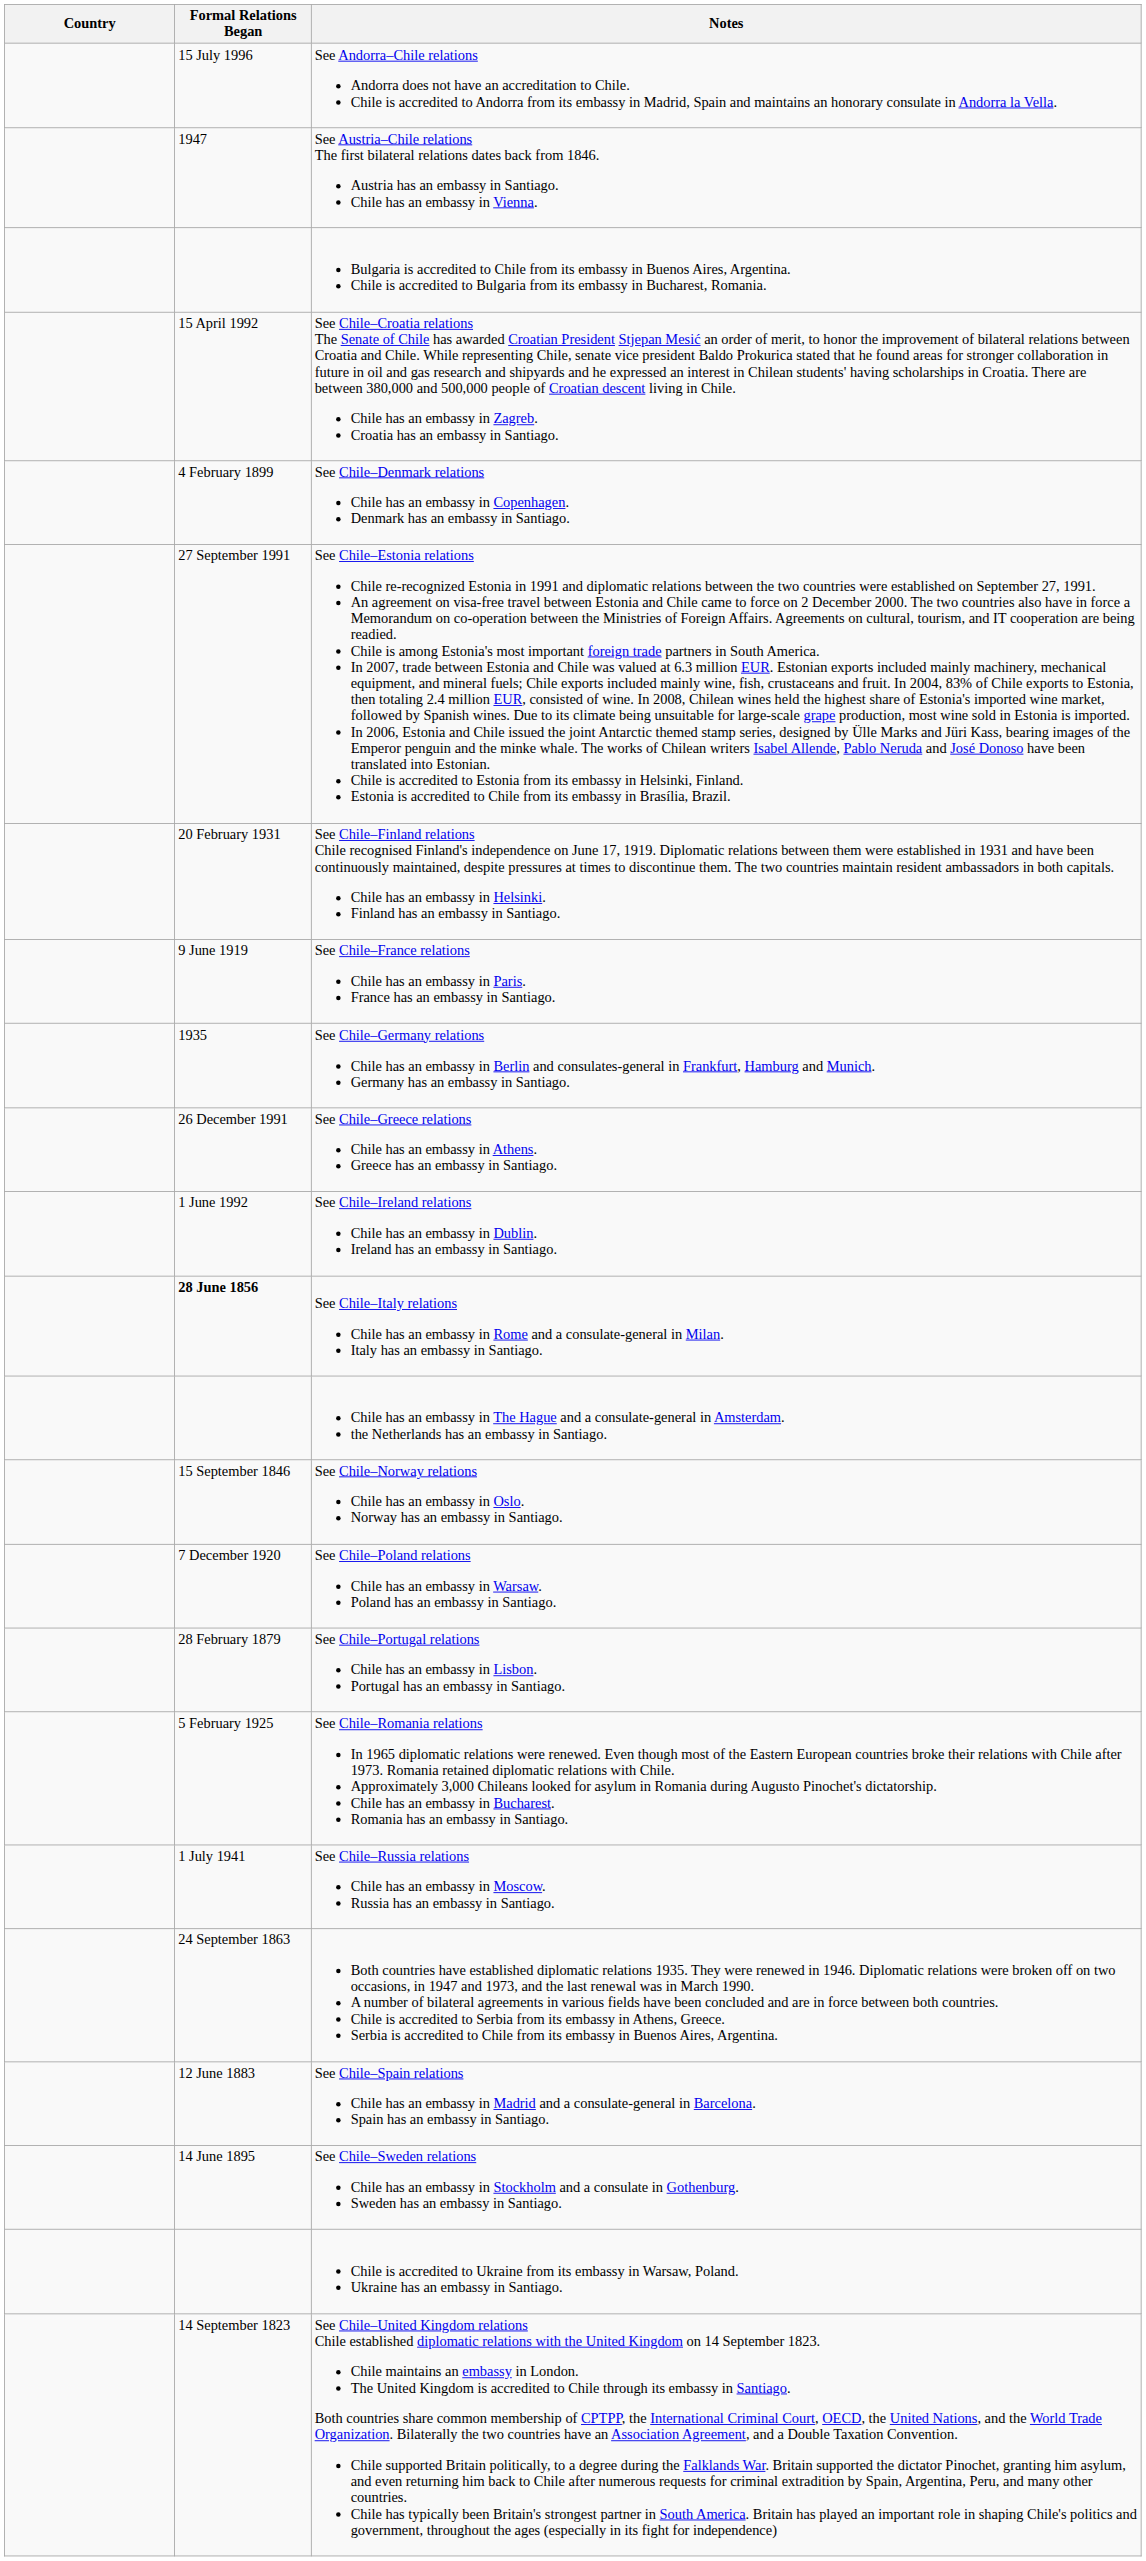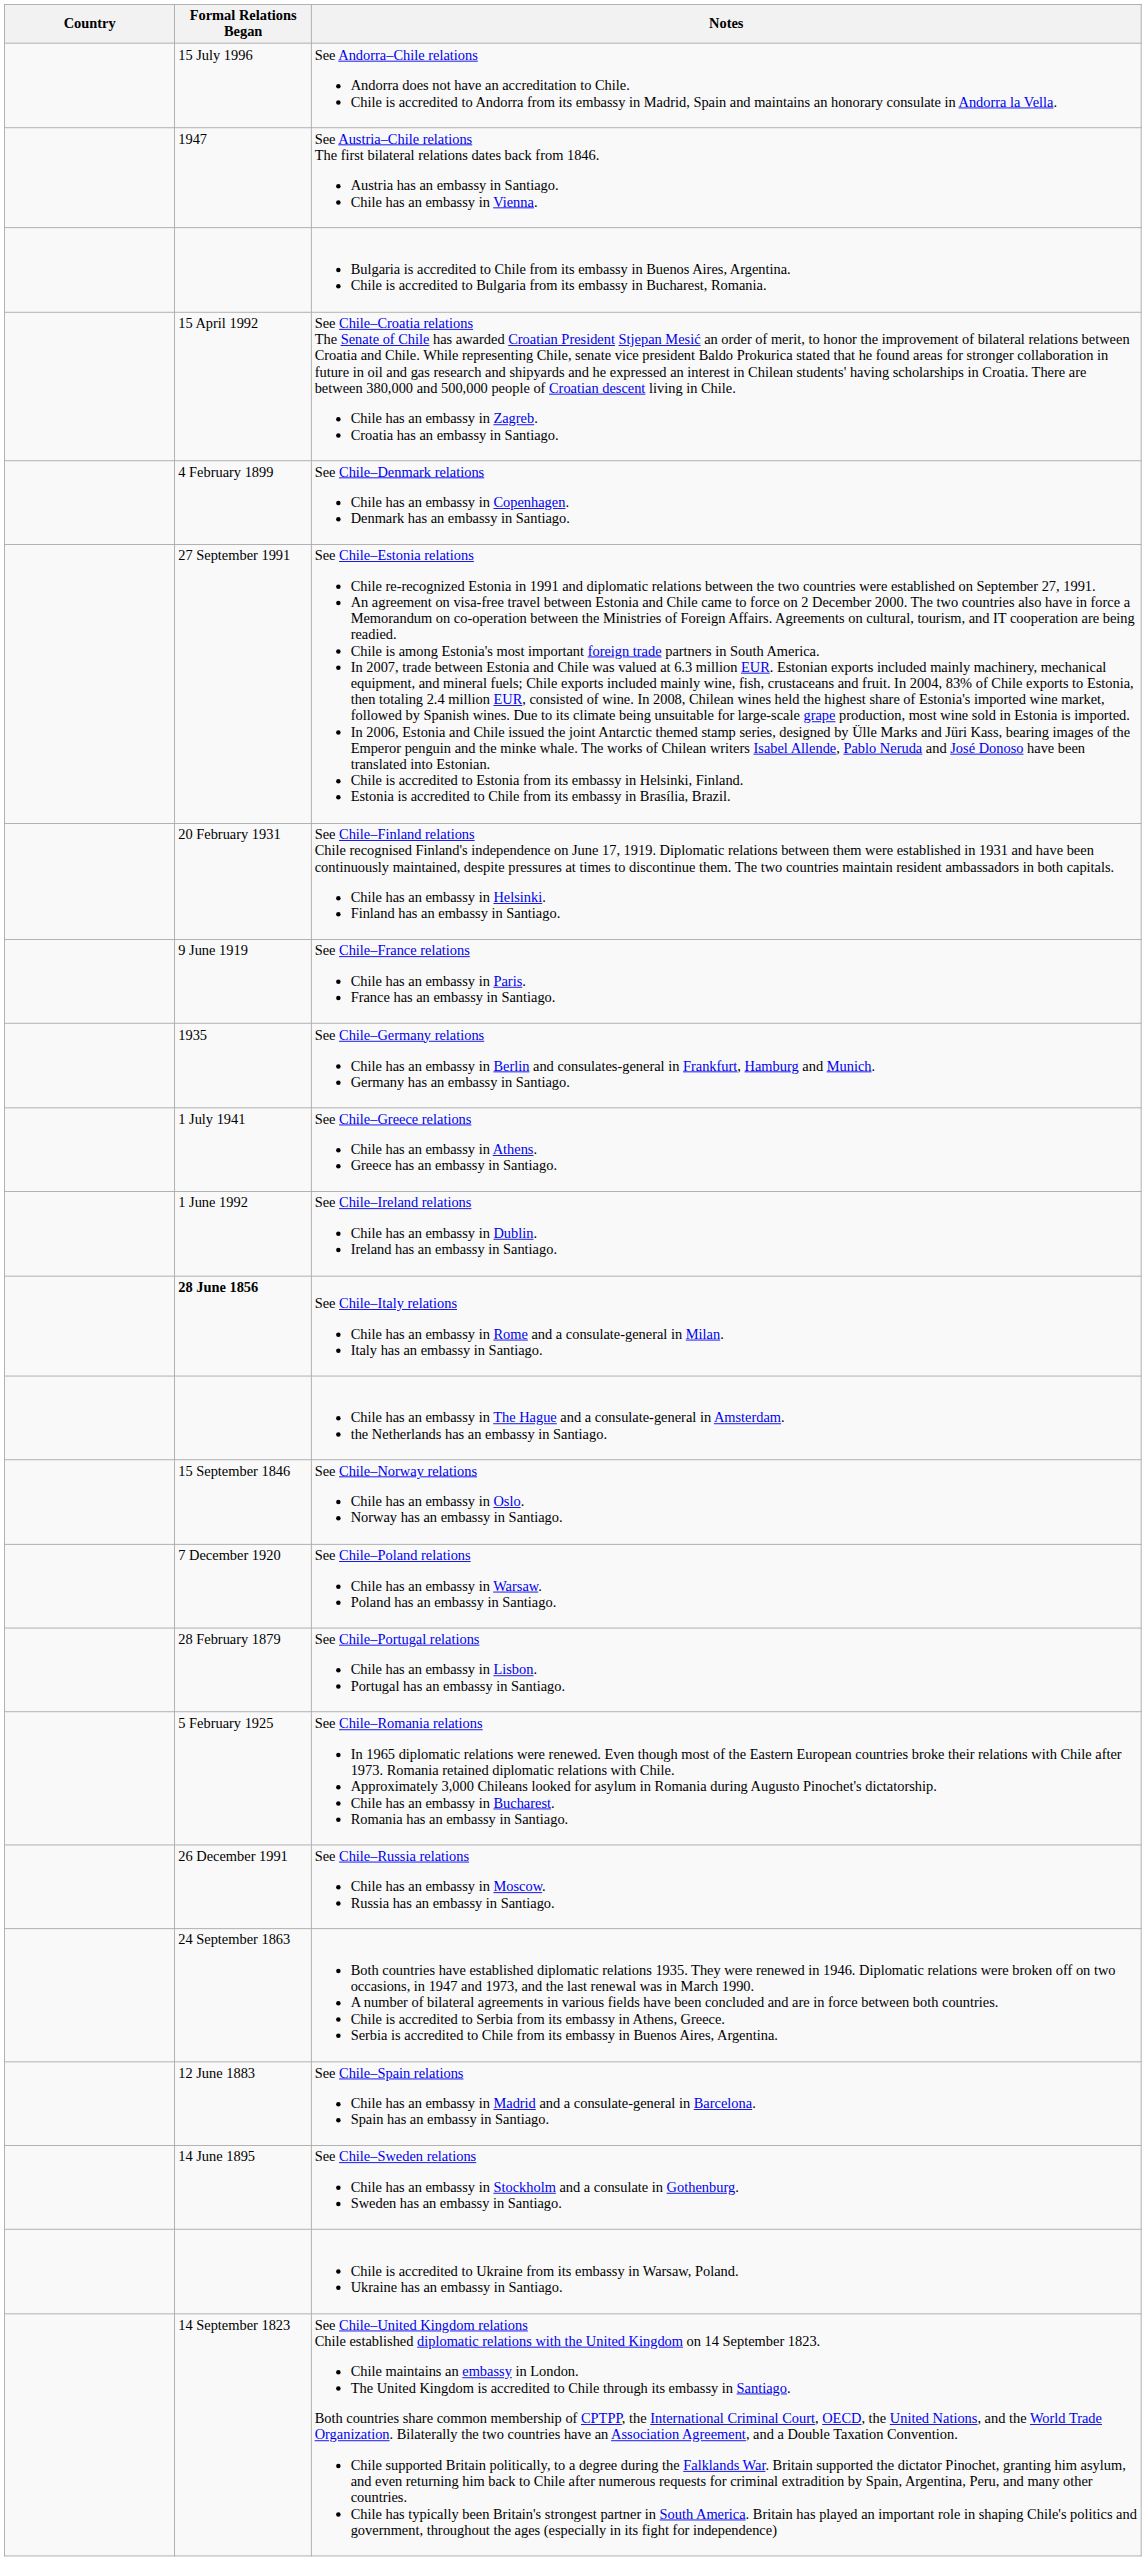row 11 | Formal Relations Began: 26 December 1991 -> 1 July 1941
row 19 | Formal Relations Began: 1 July 1941 -> 26 December 1991
